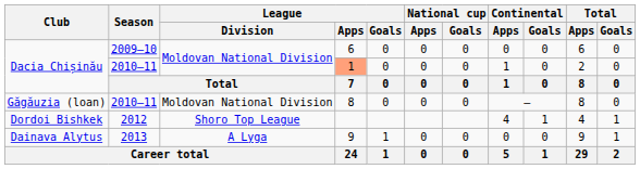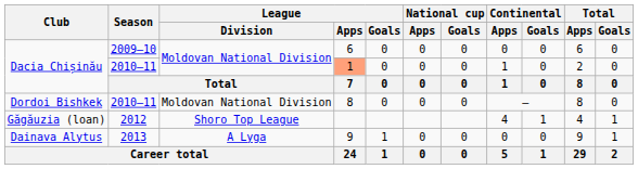row 6 | Club: Găgăuzia (loan) -> Dordoi Bishkek
row 7 | Club: Dordoi Bishkek -> Găgăuzia (loan)
